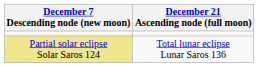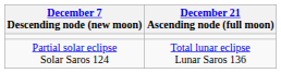row 3 | December 7 Descending node (new moon): khaki background -> no background
